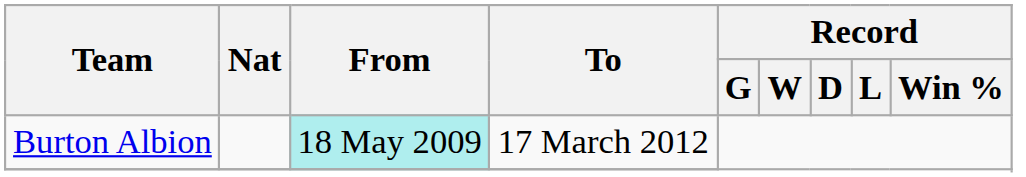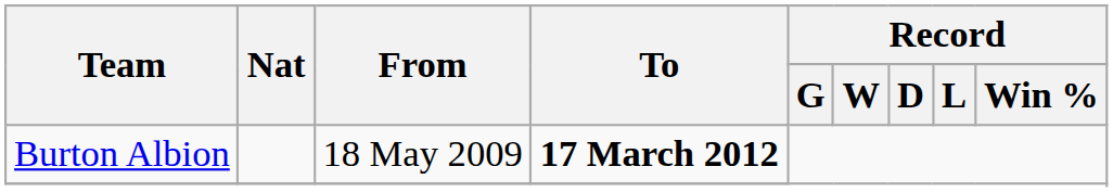Burton Albion | From: paleturquoise background -> no background
Burton Albion | To: normal -> bold
